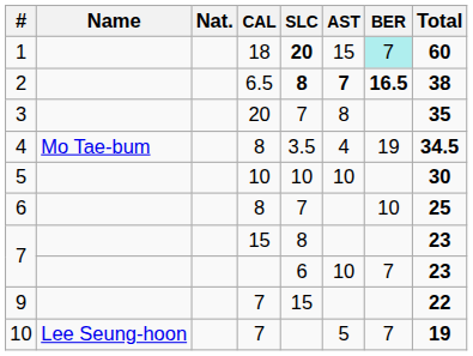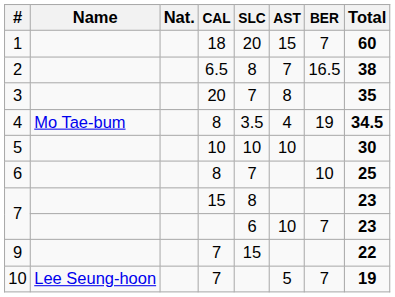1 | SLC: bold -> normal
1 | BER: paleturquoise background -> no background
2 | SLC: bold -> normal
2 | AST: bold -> normal
2 | BER: bold -> normal
